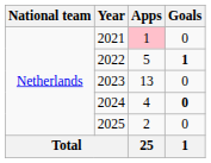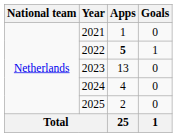2021 | Apps: pink background -> no background
2022 | Apps: normal -> bold
2022 | Goals: bold -> normal
2024 | Goals: bold -> normal
